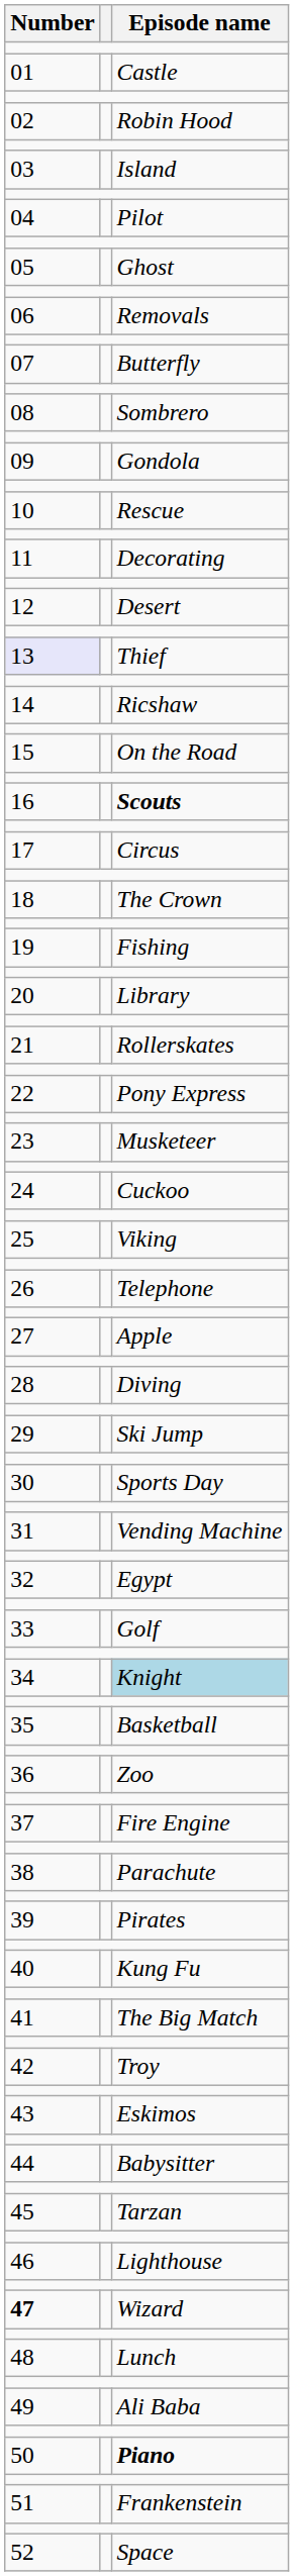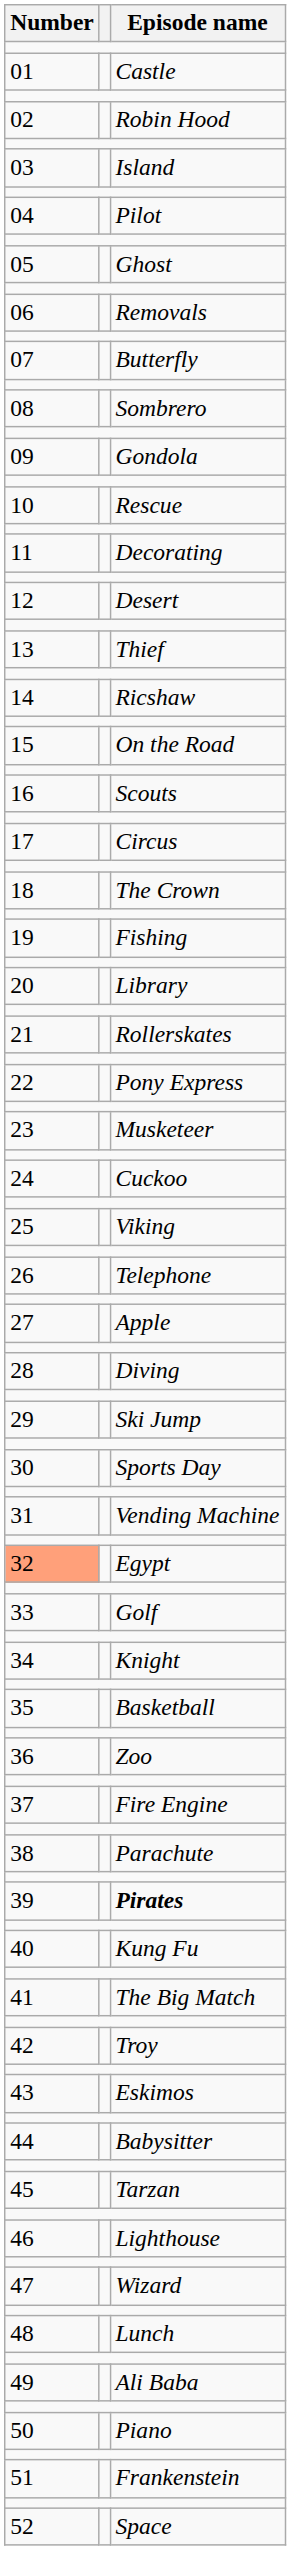13 | Number: lavender background -> no background
16 | Episode name: bold -> normal
32 | Number: no background -> lightsalmon background
34 | Episode name: lightblue background -> no background
39 | Episode name: normal -> bold
47 | Number: bold -> normal
50 | Episode name: bold -> normal
